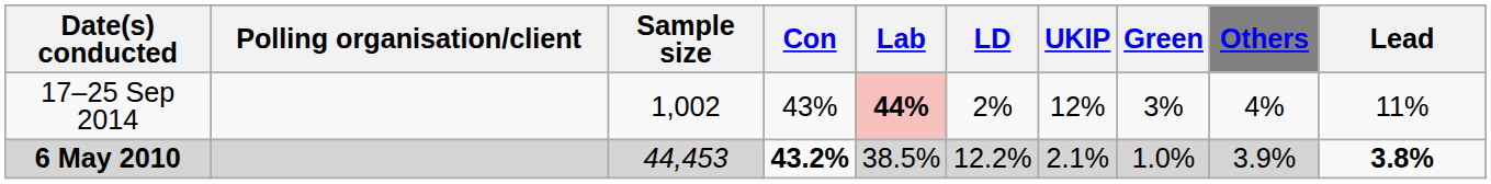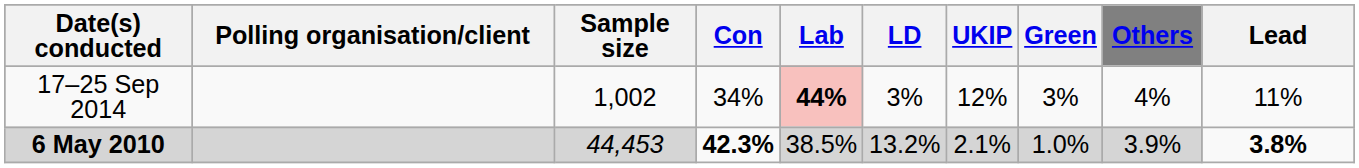17–25 Sep 2014 | Con: 43% -> 34%
17–25 Sep 2014 | LD: 2% -> 3%
6 May 2010 | Con: 43.2% -> 42.3%
6 May 2010 | LD: 12.2% -> 13.2%
